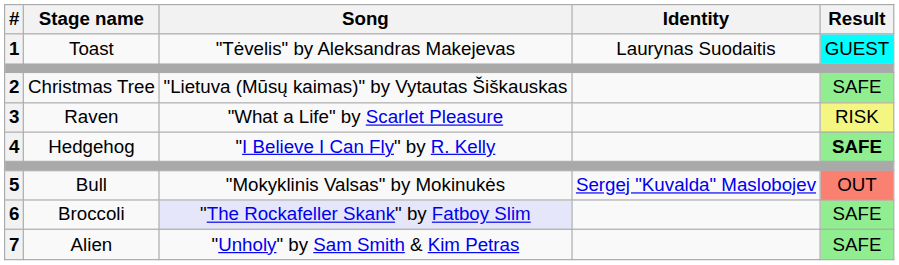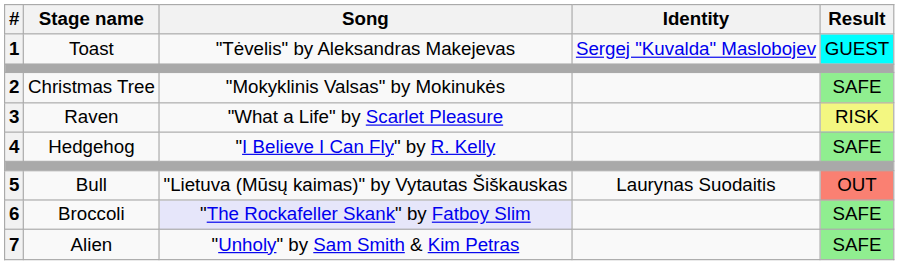1 | Identity: Laurynas Suodaitis -> Sergej "Kuvalda" Maslobojev
2 | Song: "Lietuva (Mūsų kaimas)" by Vytautas Šiškauskas -> "Mokyklinis Valsas" by Mokinukės
4 | Result: bold -> normal
5 | Song: "Mokyklinis Valsas" by Mokinukės -> "Lietuva (Mūsų kaimas)" by Vytautas Šiškauskas
5 | Identity: Sergej "Kuvalda" Maslobojev -> Laurynas Suodaitis
